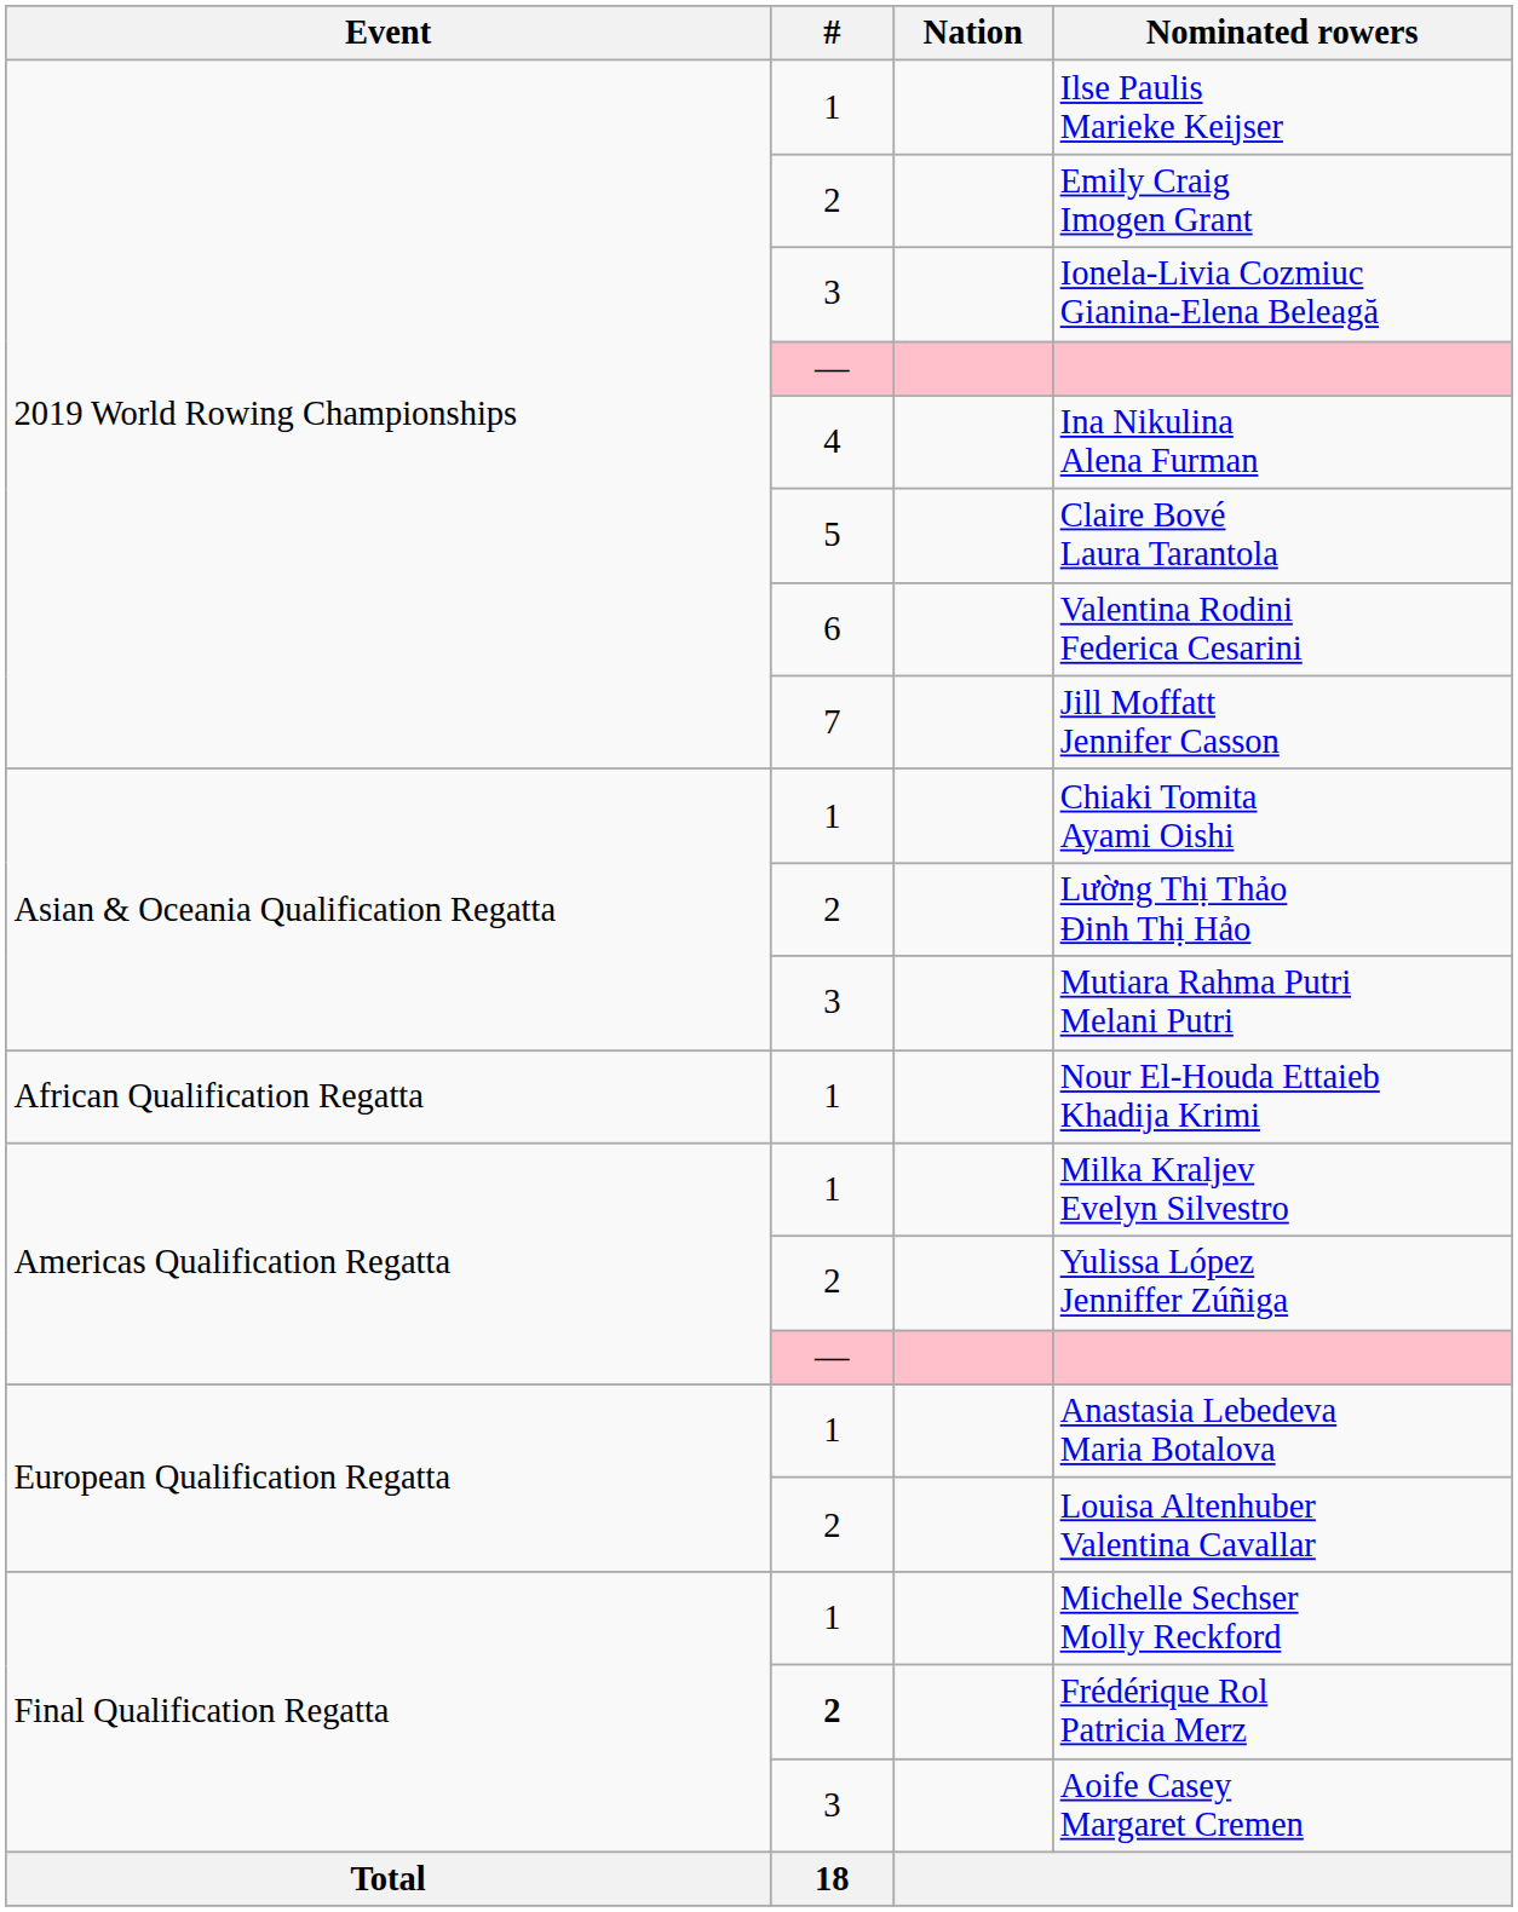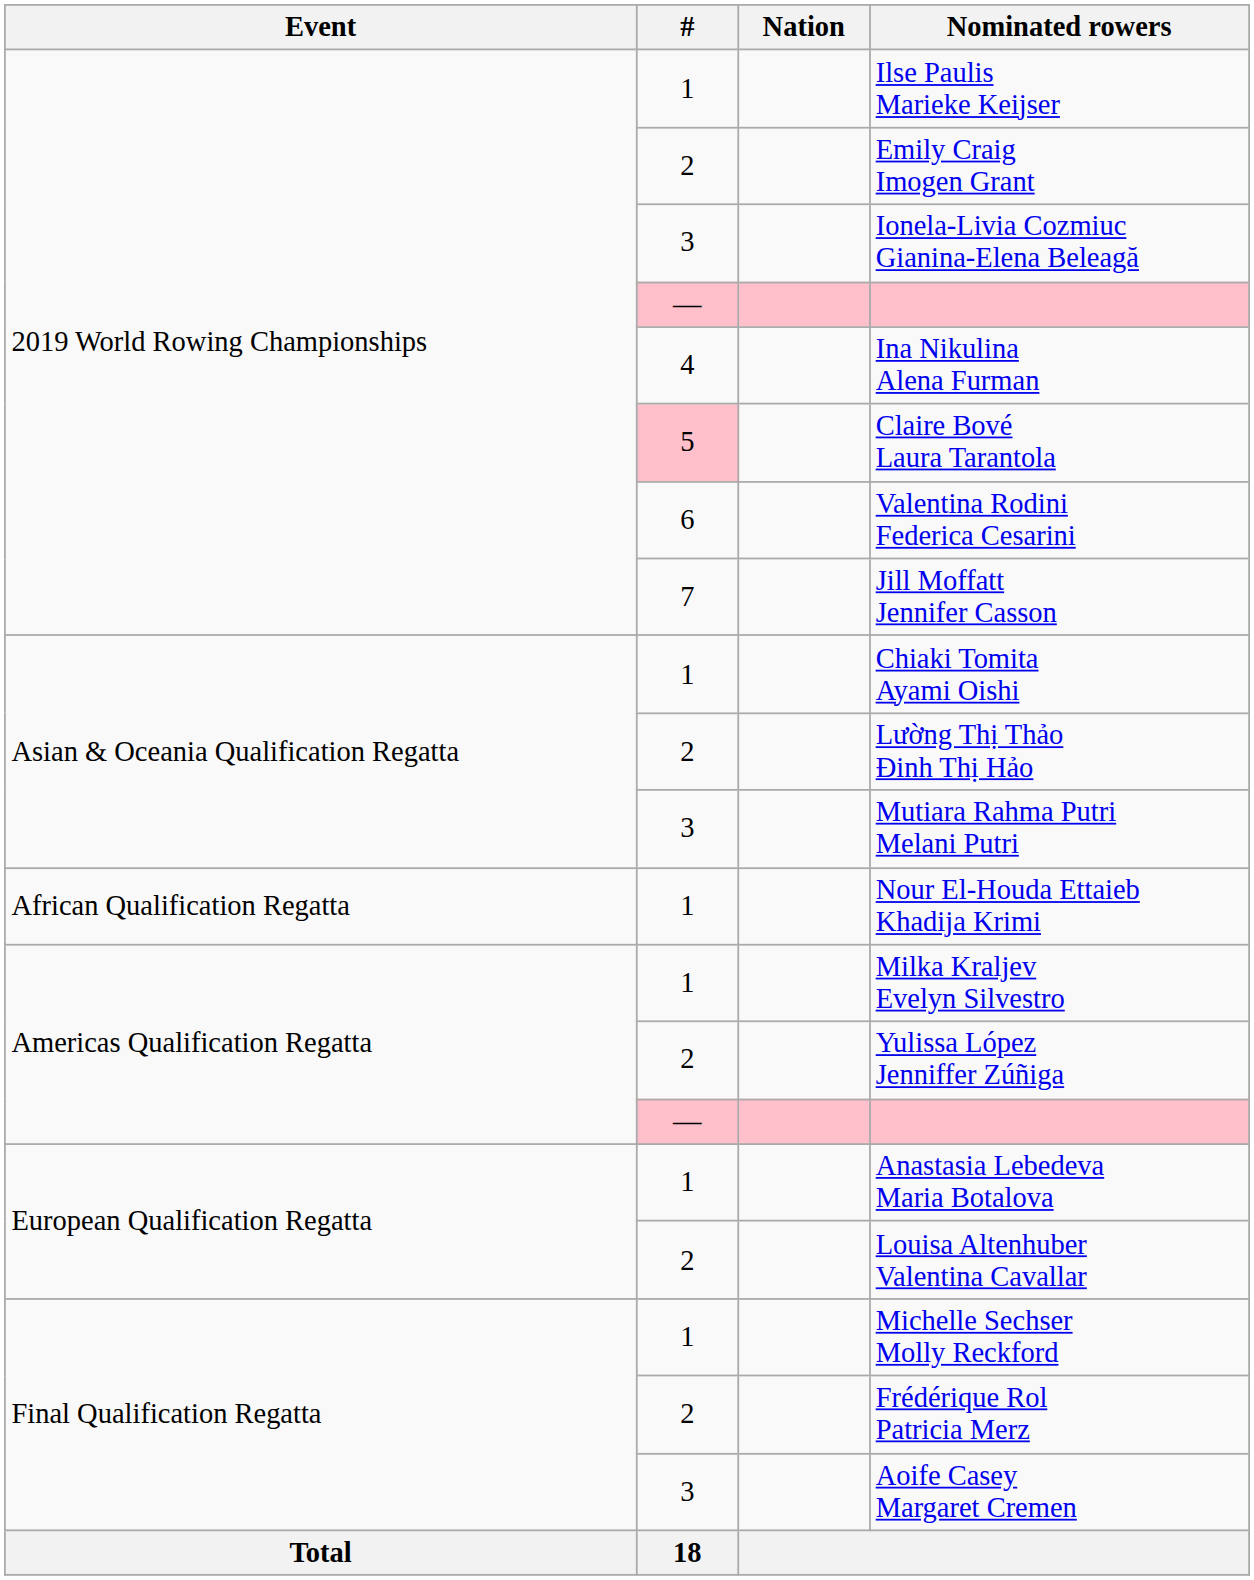Claire Bové Laura Tarantola | #: no background -> pink background
Frédérique Rol Patricia Merz | #: bold -> normal
